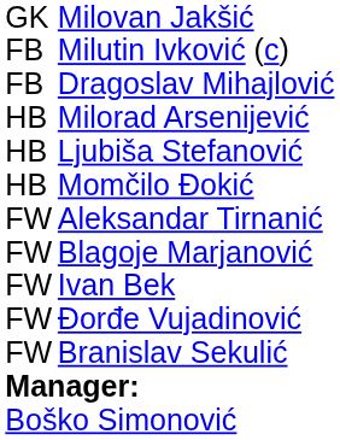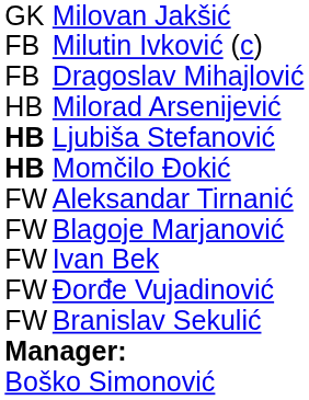Ljubiša Stefanović | column 1: normal -> bold
Momčilo Đokić | column 1: normal -> bold
